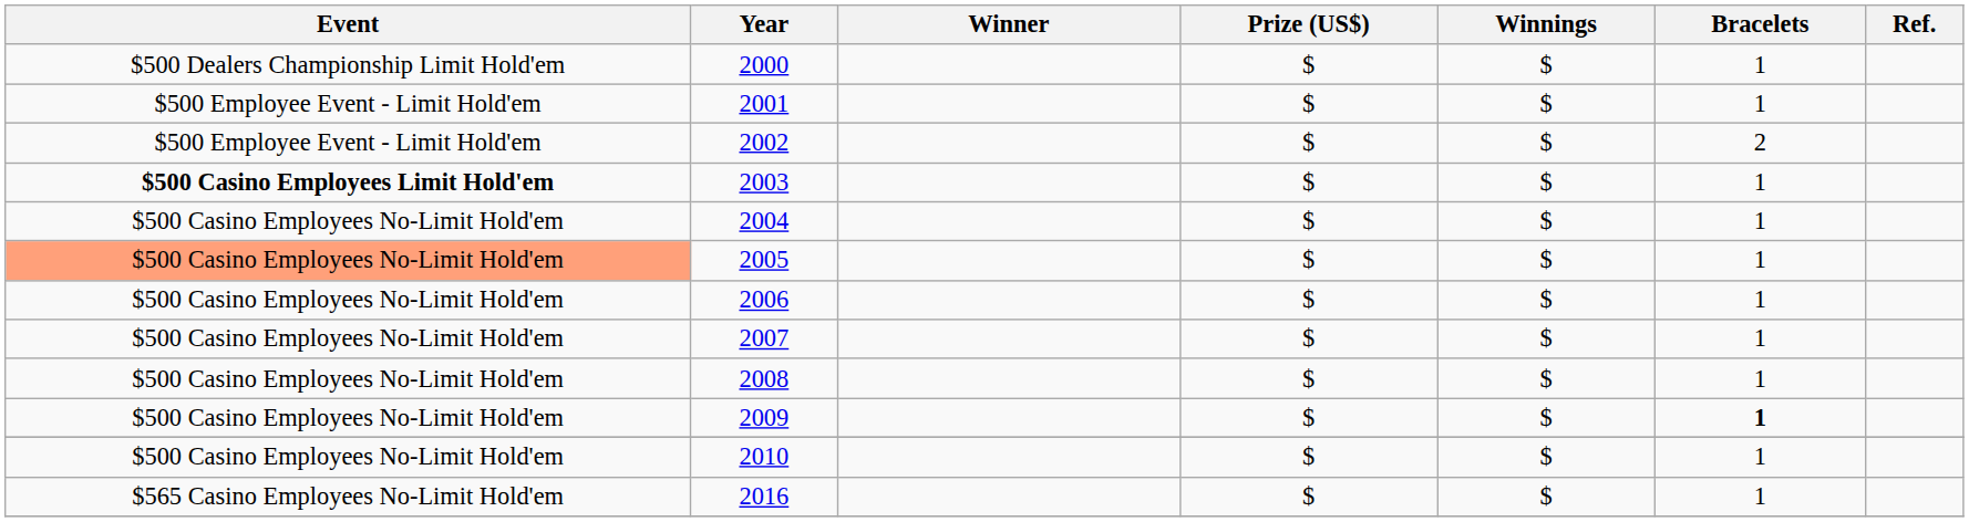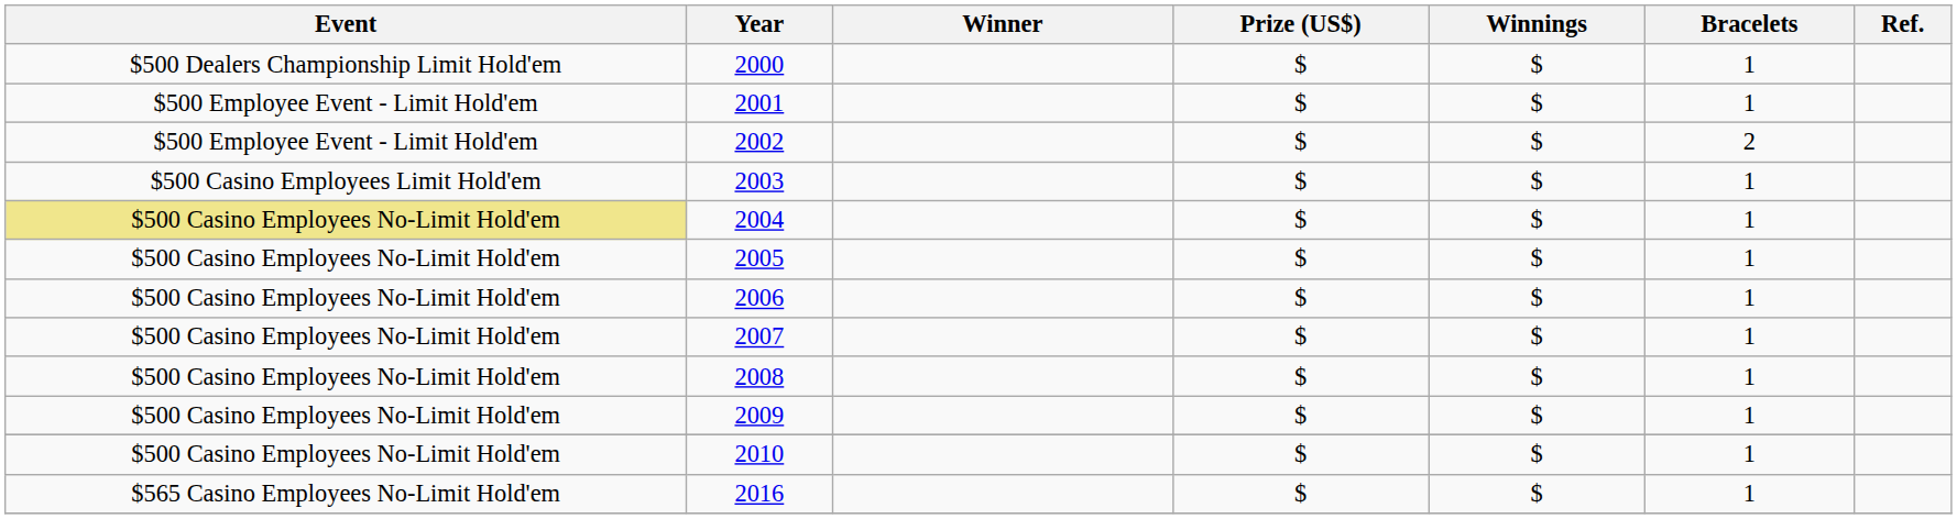2003 | Event: bold -> normal
2004 | Event: no background -> khaki background
2005 | Event: lightsalmon background -> no background
2009 | Bracelets: bold -> normal
